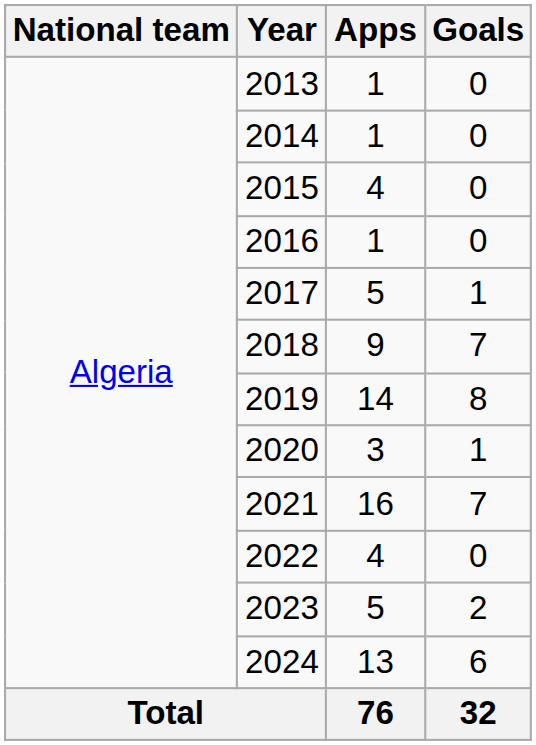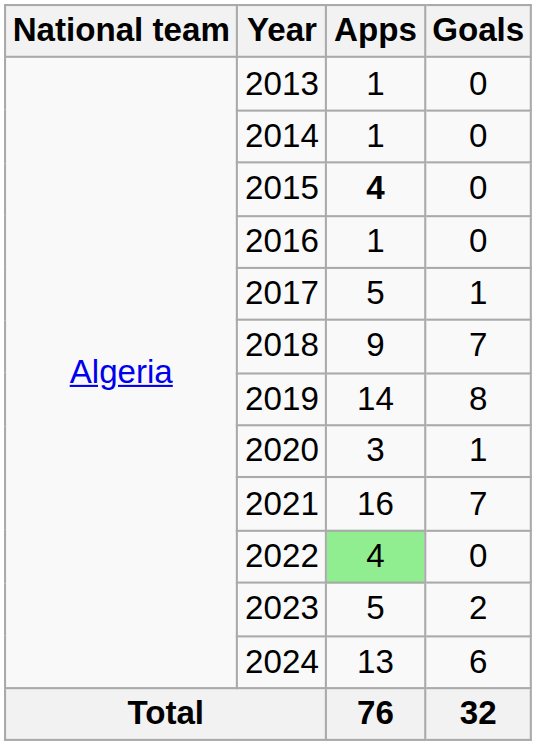2015 | Apps: normal -> bold
2022 | Apps: no background -> lightgreen background
